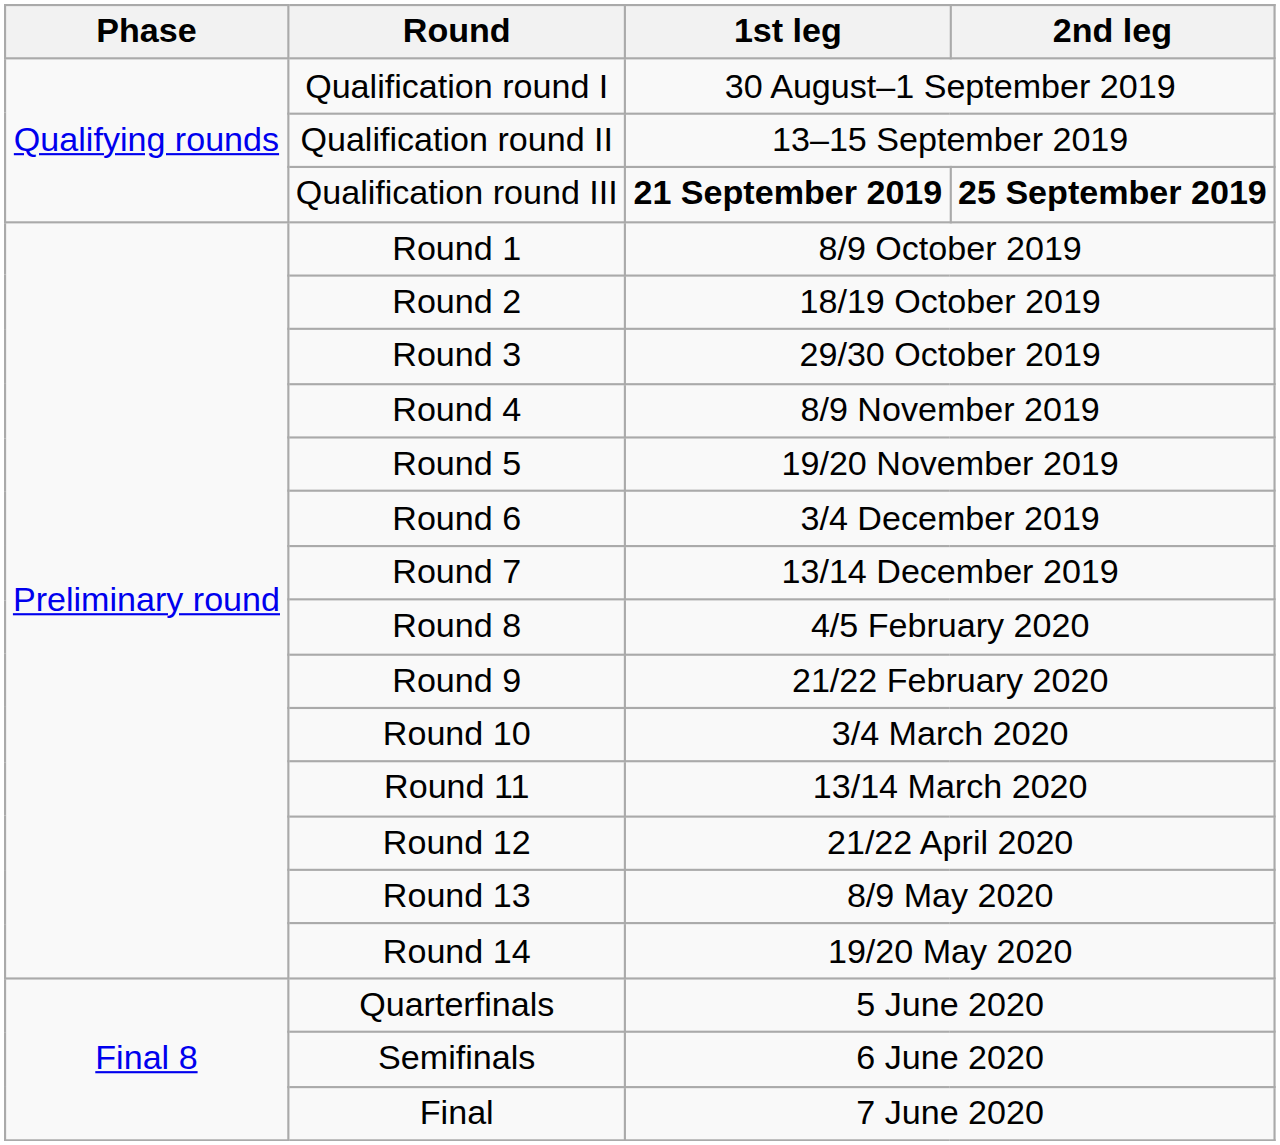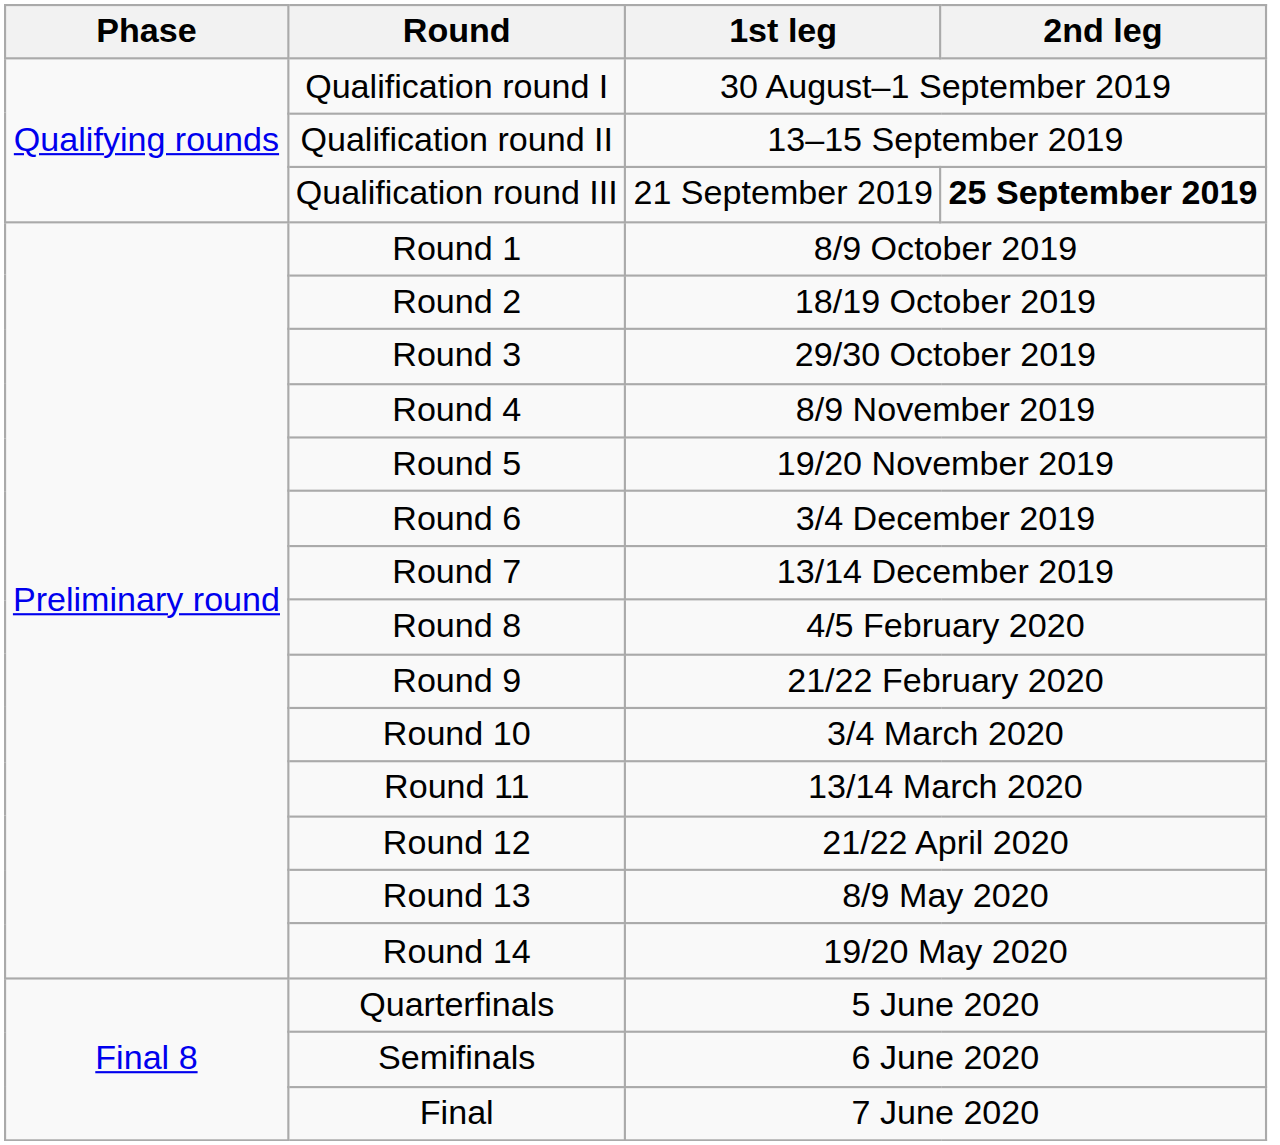Qualification round III | 1st leg: bold -> normal
